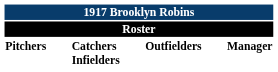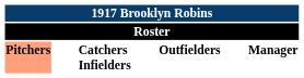Pitchers | column 1: no background -> lightsalmon background
